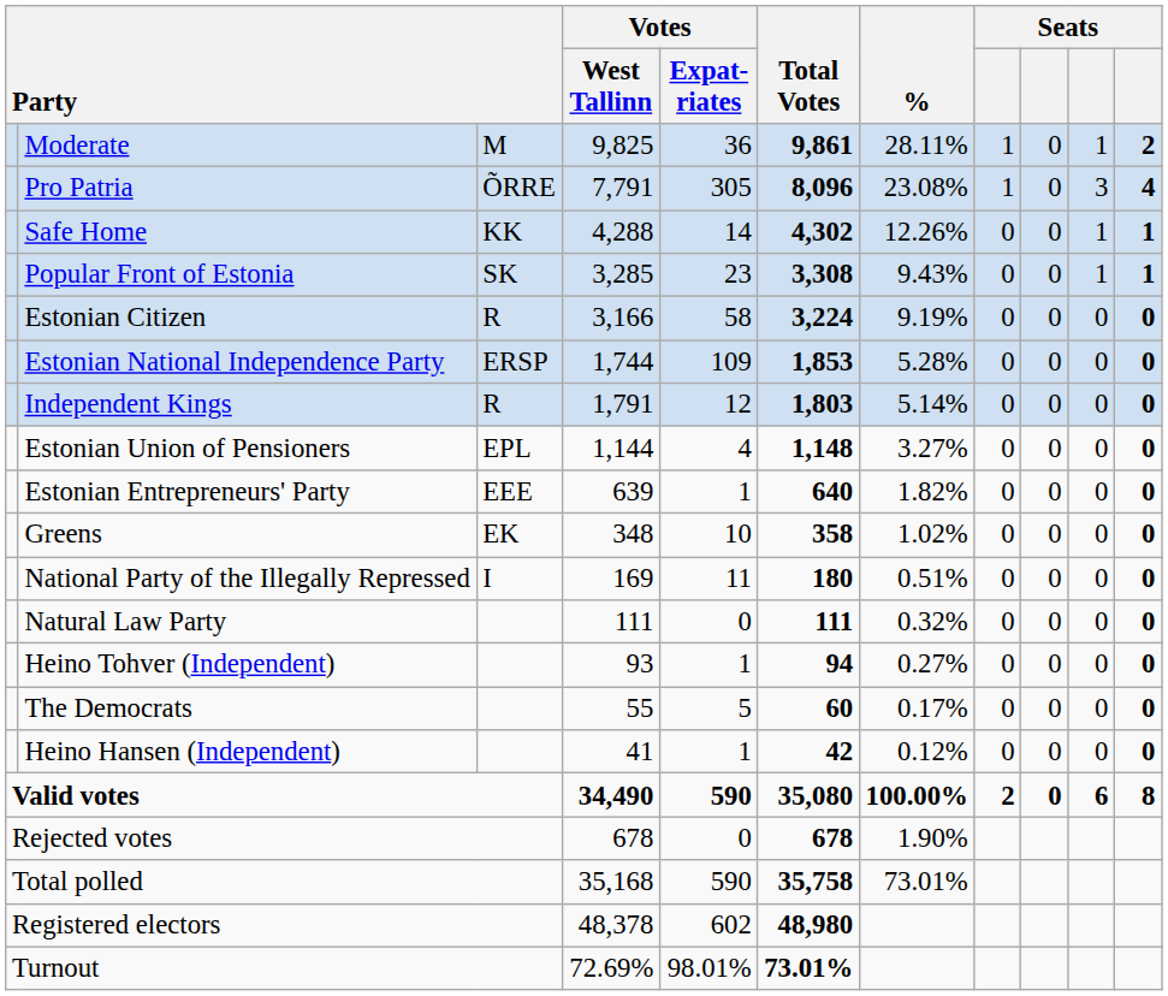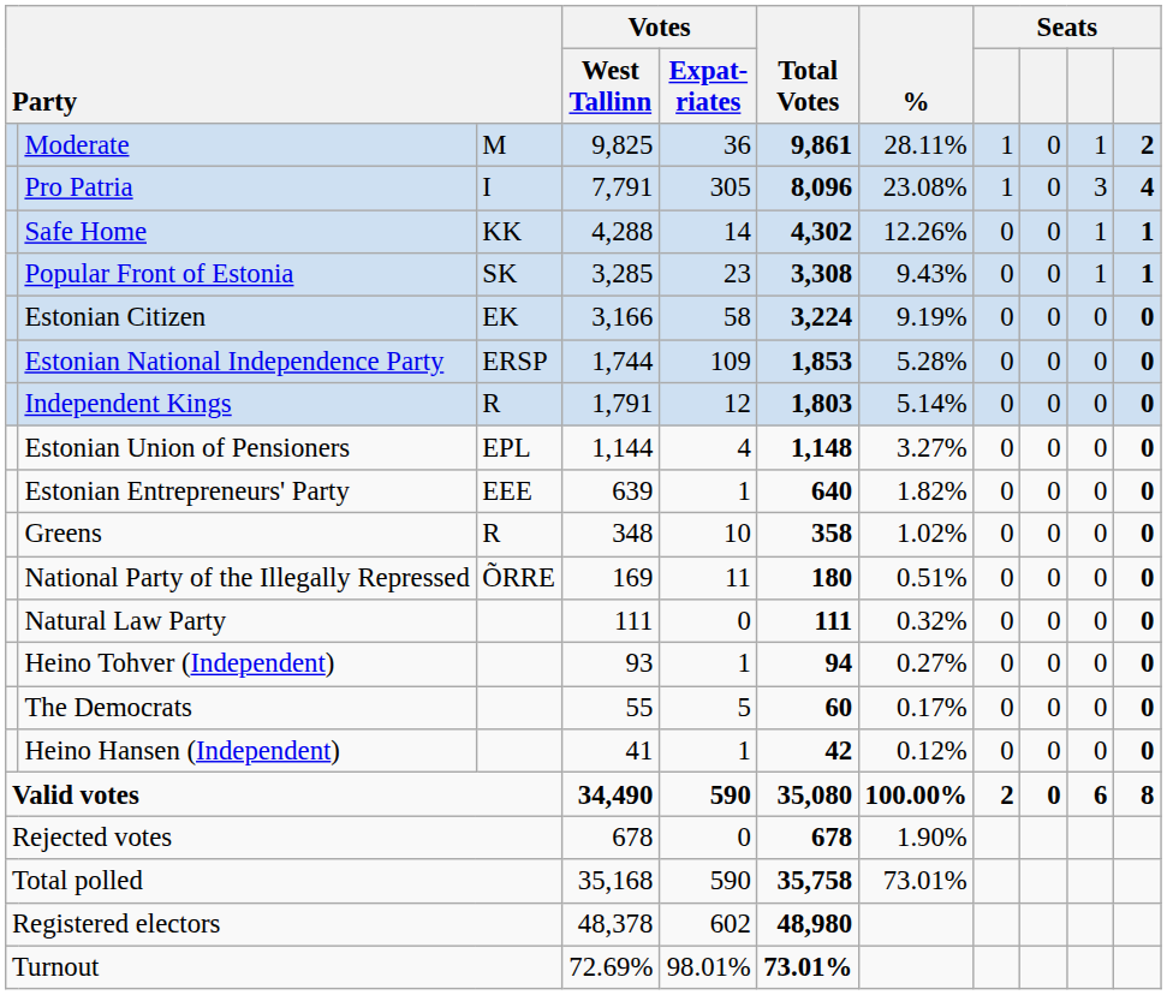Pro Patria | column 3: ÕRRE -> I
Estonian Citizen | column 3: R -> EK
Greens | column 3: EK -> R
National Party of the Illegally Repressed | column 3: I -> ÕRRE
